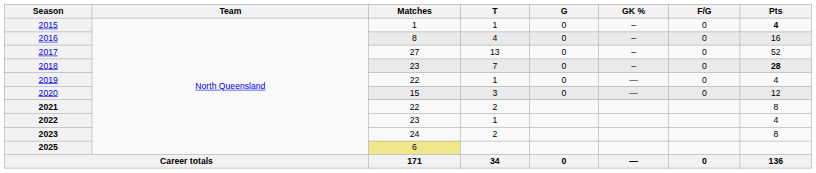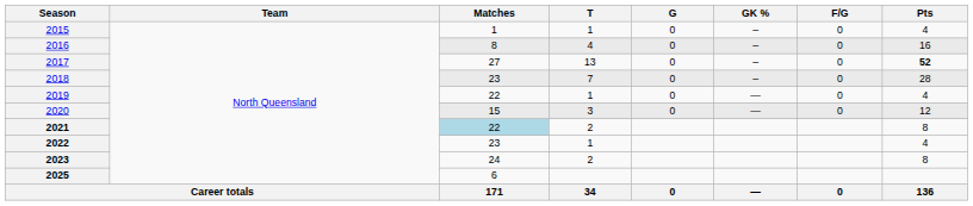2015 | Pts: bold -> normal
2017 | Pts: normal -> bold
2018 | Pts: bold -> normal
2021 | Matches: no background -> lightblue background
2025 | Matches: khaki background -> no background
